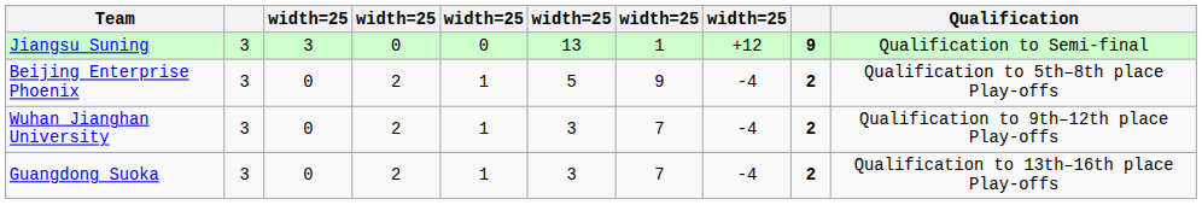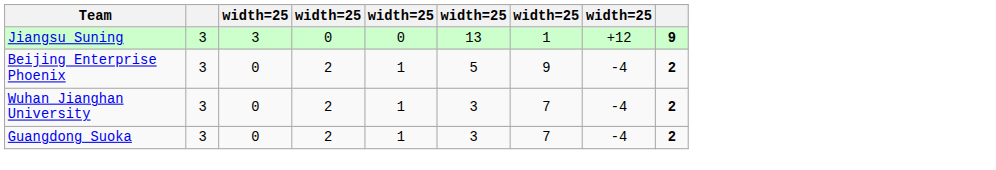- column: Qualification | Qualification to Semi-final | Qualification to 5th–8th place Play-offs | Qualification to 9th–12th place Play-offs | Qualification to 13th–16th place Play-offs
